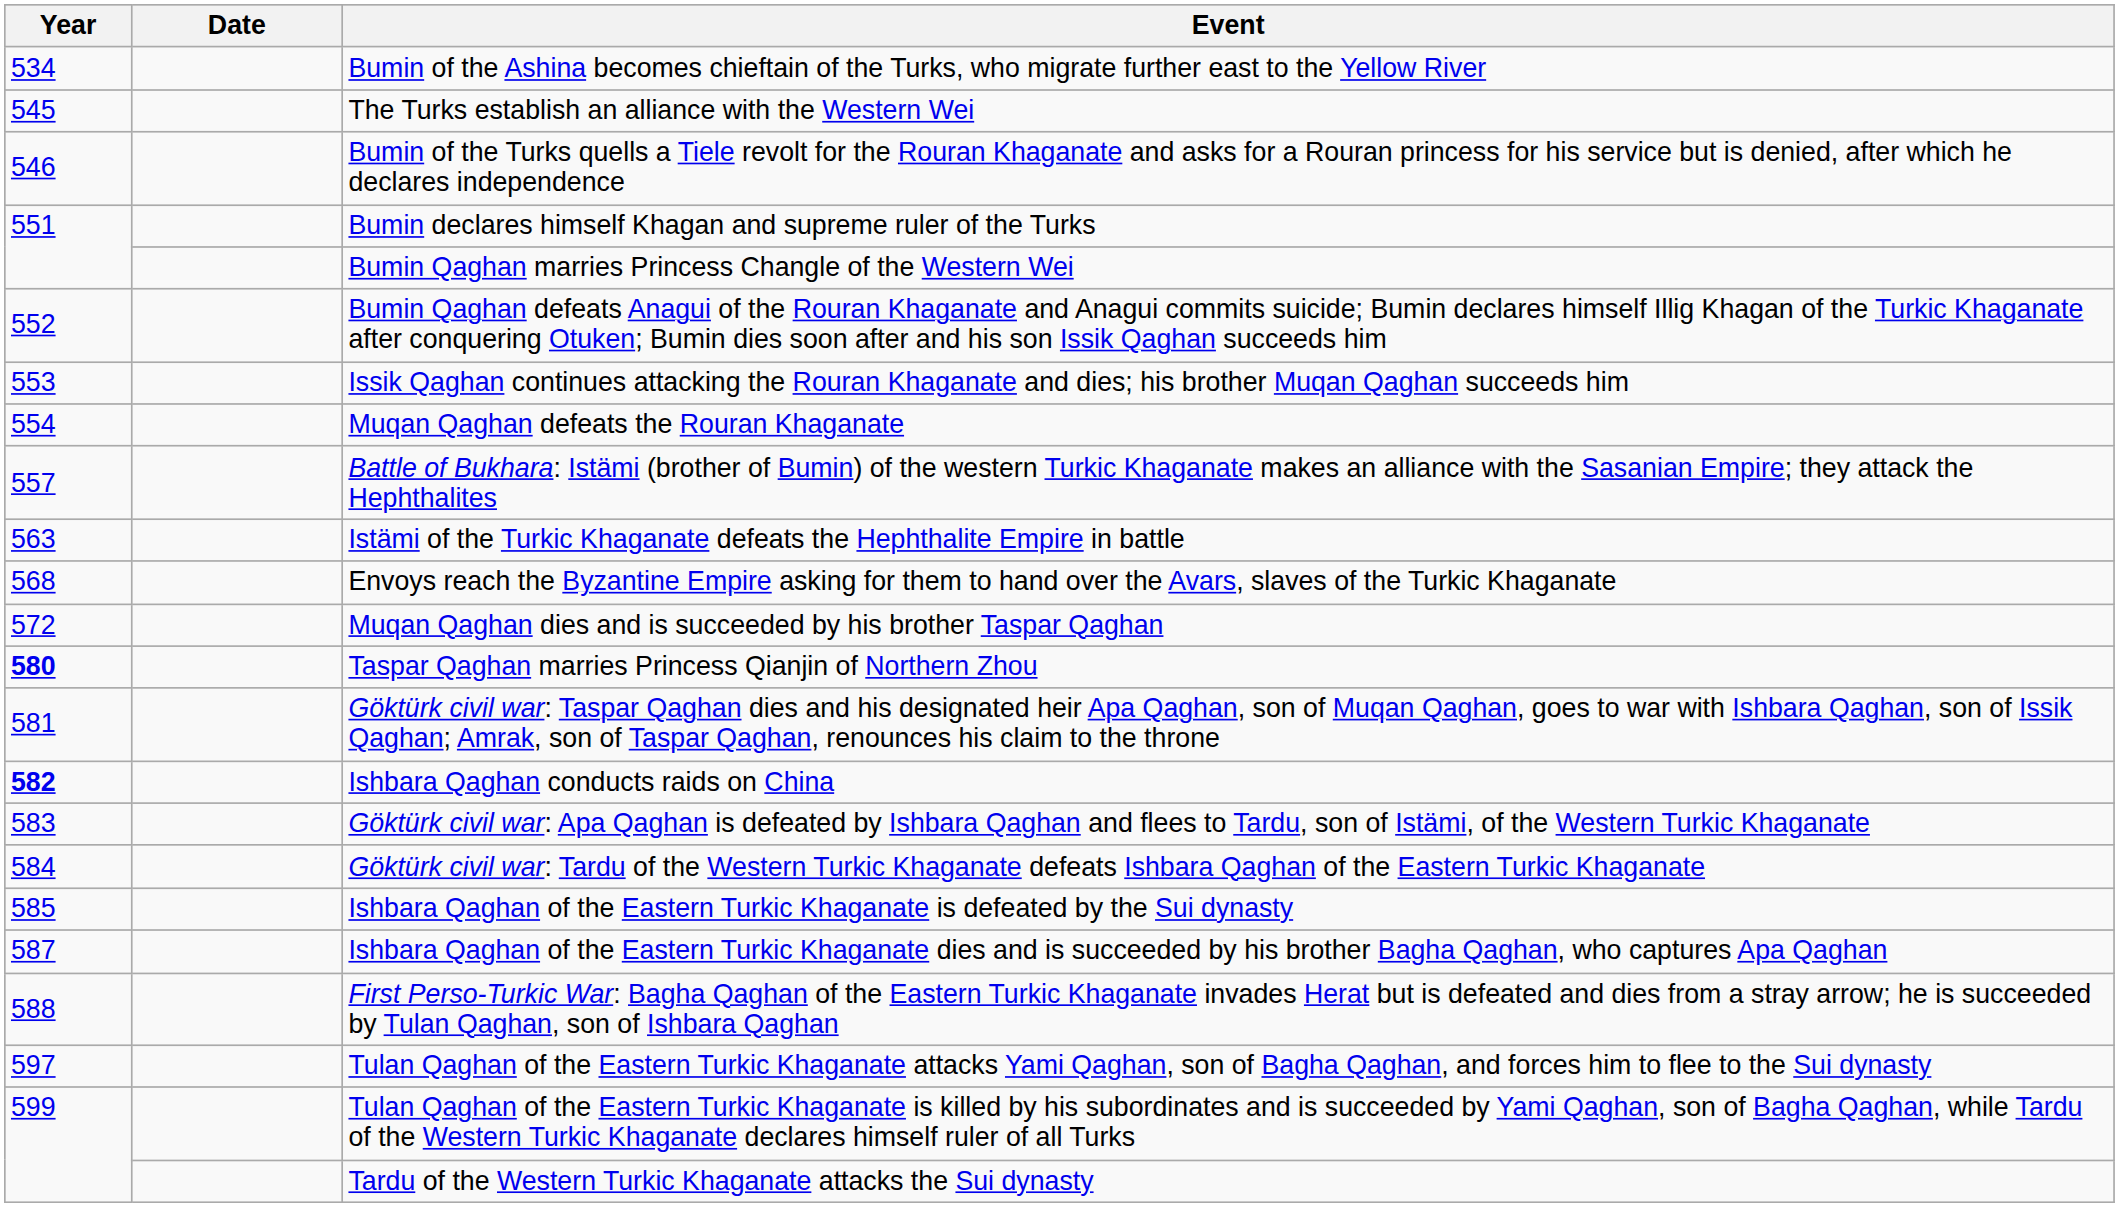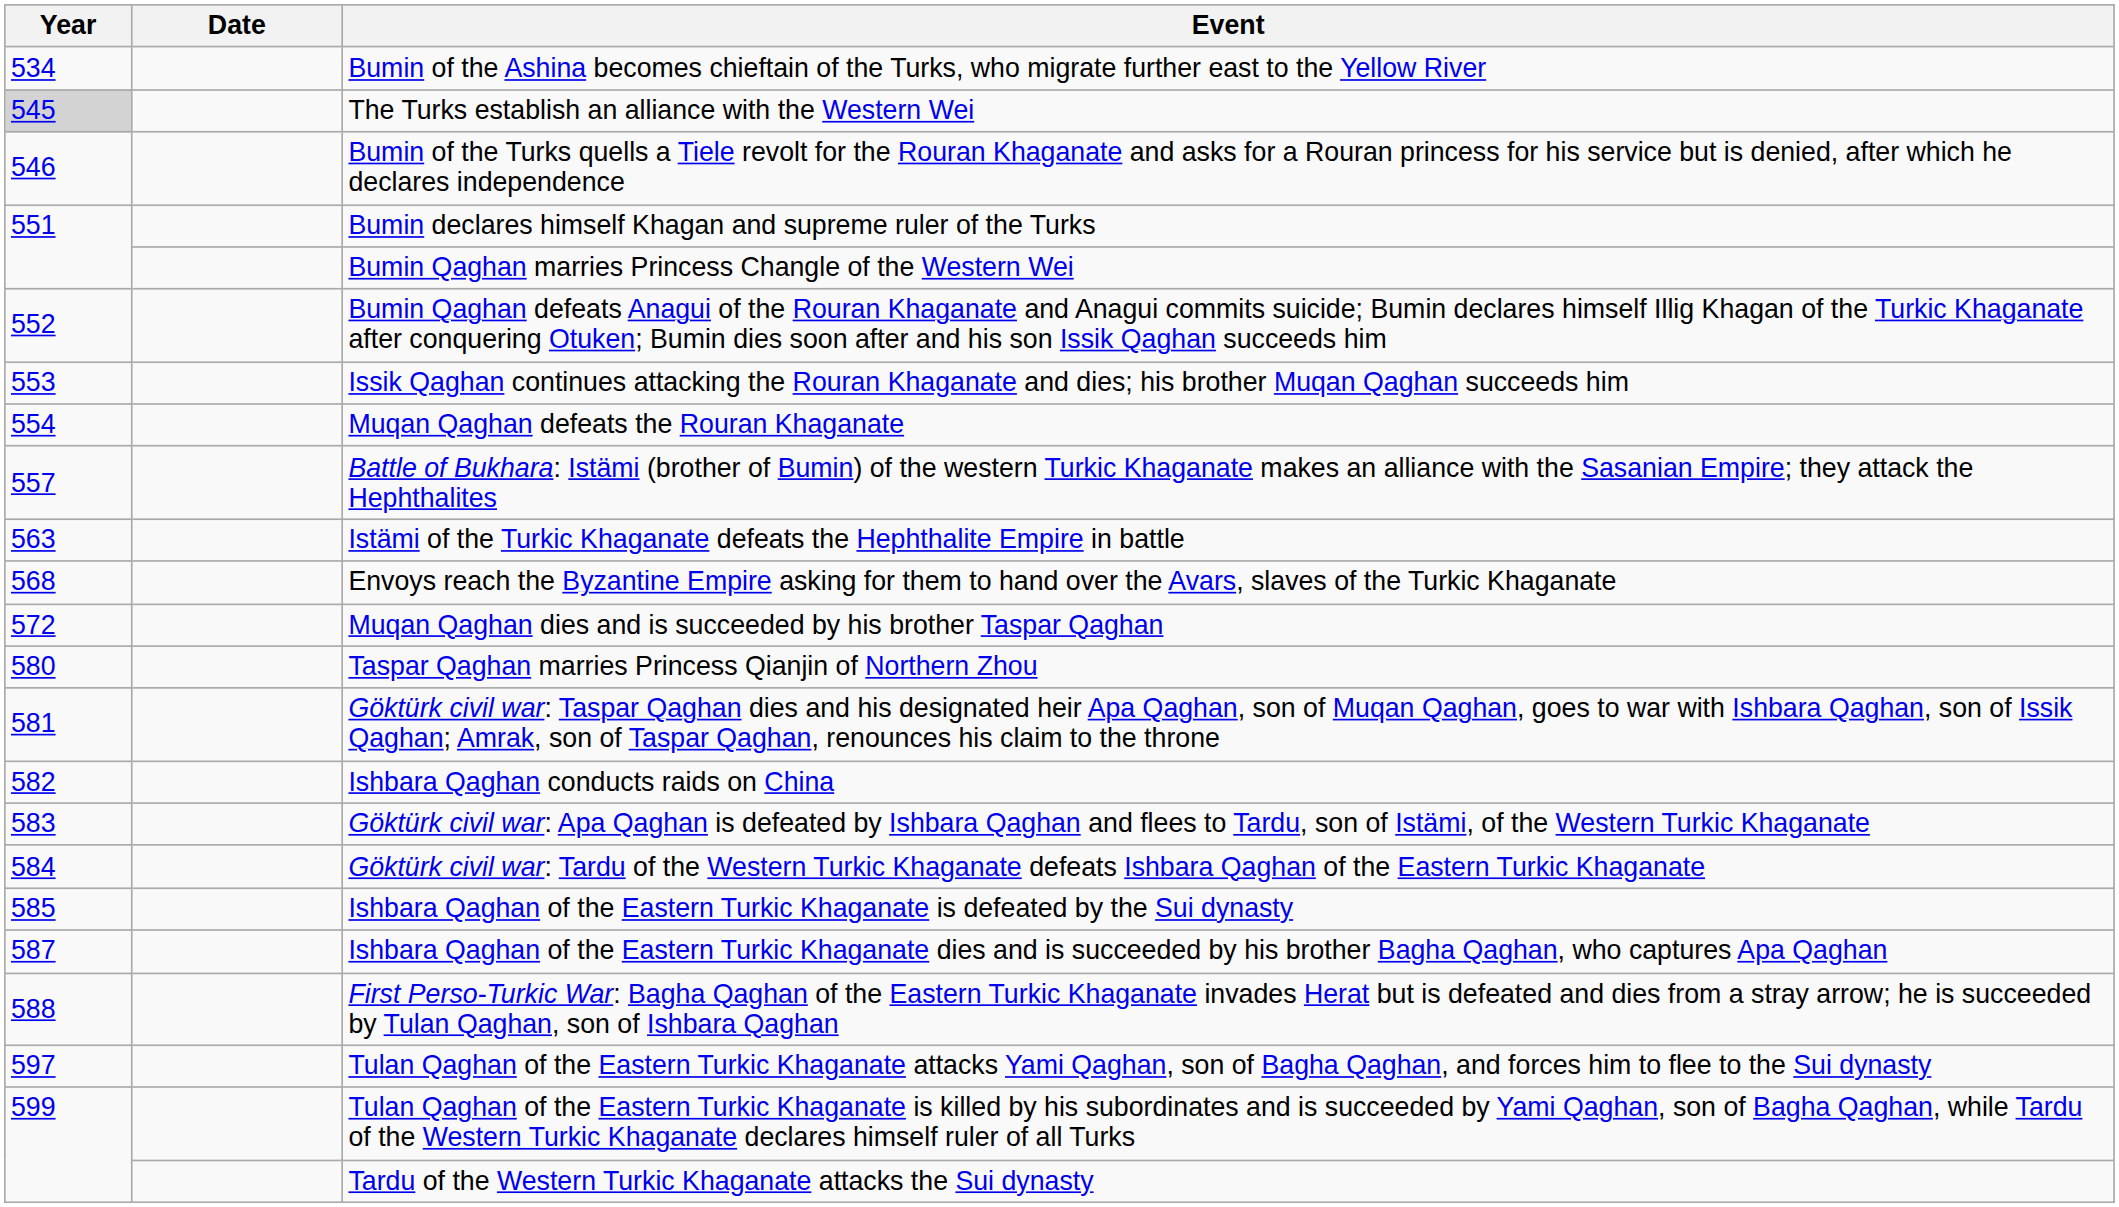The Turks establish an alliance with the Western Wei | Year: no background -> lightgrey background
Taspar Qaghan marries Princess Qianjin of Northern Zhou | Year: bold -> normal
Ishbara Qaghan conducts raids on China | Year: bold -> normal
